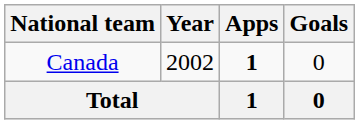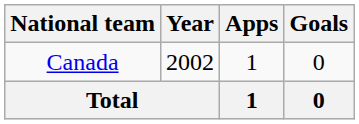Canada | Apps: bold -> normal
